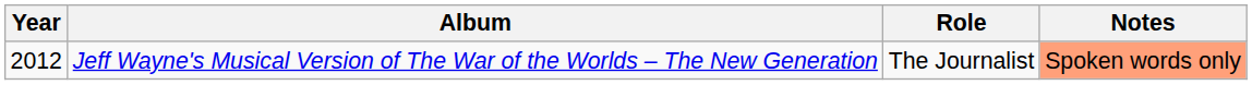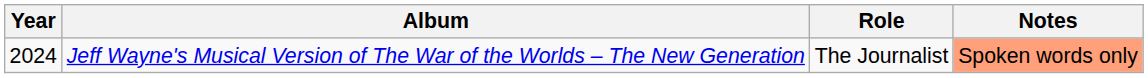row 2 | Year: 2012 -> 2024
